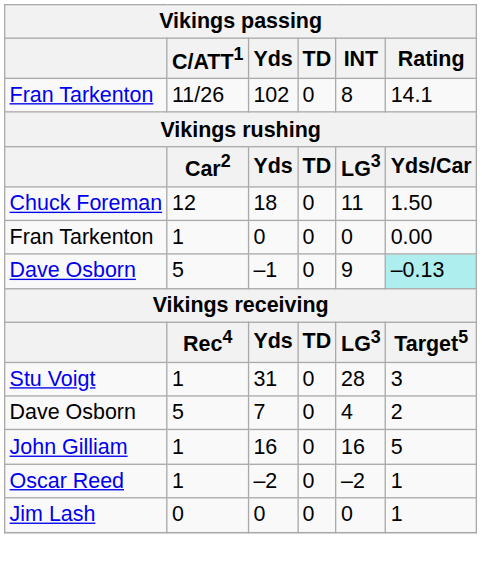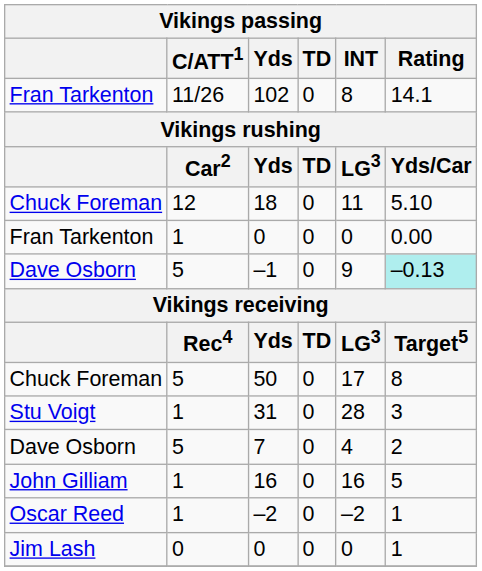18 | Rating: 1.50 -> 5.10
+ row: Chuck Foreman | 5 | 50 | 0 | 17 | 8
